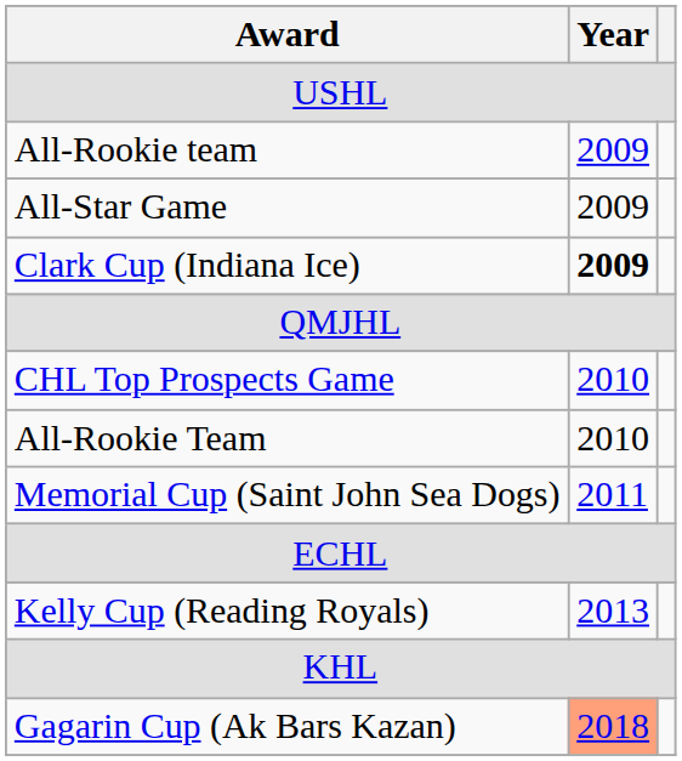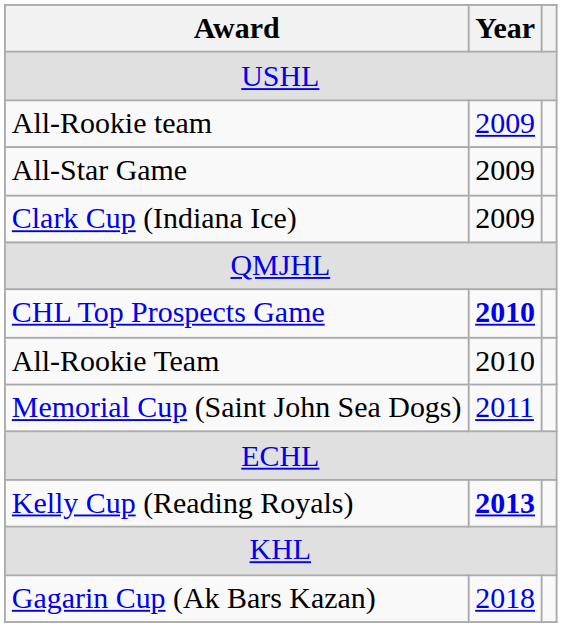Clark Cup (Indiana Ice) | Year: bold -> normal
CHL Top Prospects Game | Year: normal -> bold
Kelly Cup (Reading Royals) | Year: normal -> bold
Gagarin Cup (Ak Bars Kazan) | Year: lightsalmon background -> no background
